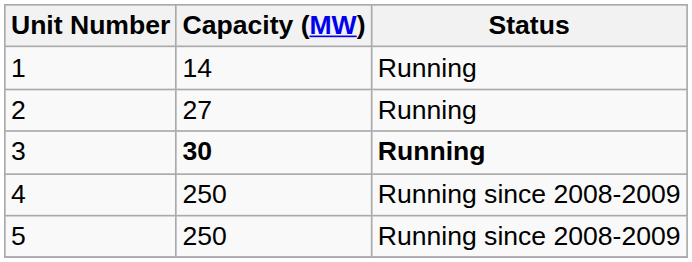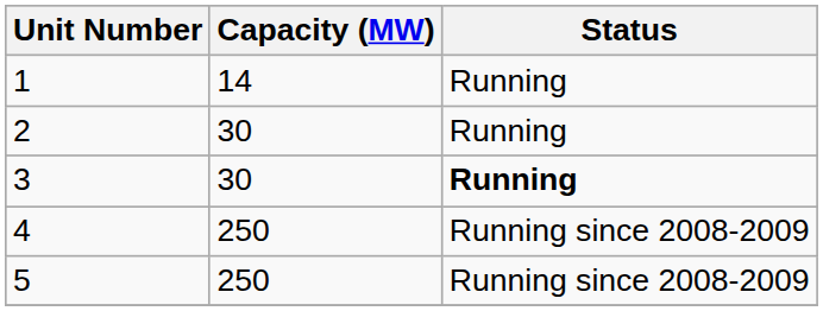2 | Capacity (MW): 27 -> 30
3 | Capacity (MW): bold -> normal
